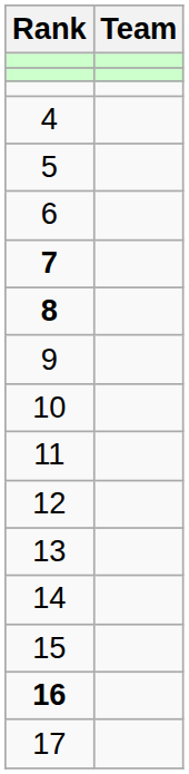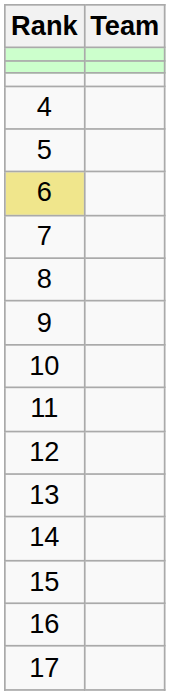row 7 | Rank: no background -> khaki background
row 8 | Rank: bold -> normal
row 9 | Rank: bold -> normal
row 17 | Rank: bold -> normal
